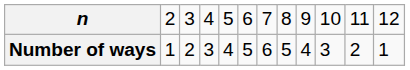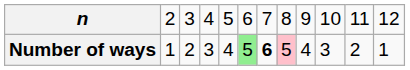Number of ways | column 6: no background -> lightgreen background
Number of ways | column 7: normal -> bold
Number of ways | column 8: no background -> pink background
